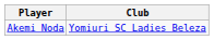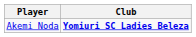Akemi Noda | Club: normal -> bold
